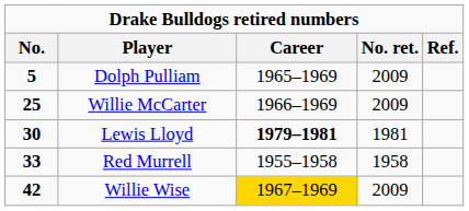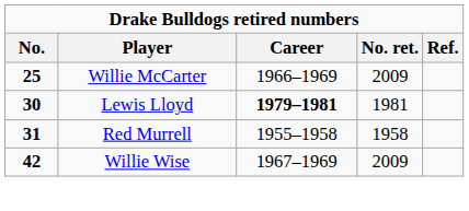- row: 5 | Dolph Pulliam | 1965–1969 | 2009
Red Murrell | No.: 33 -> 31
Willie Wise | Career: gold background -> no background
